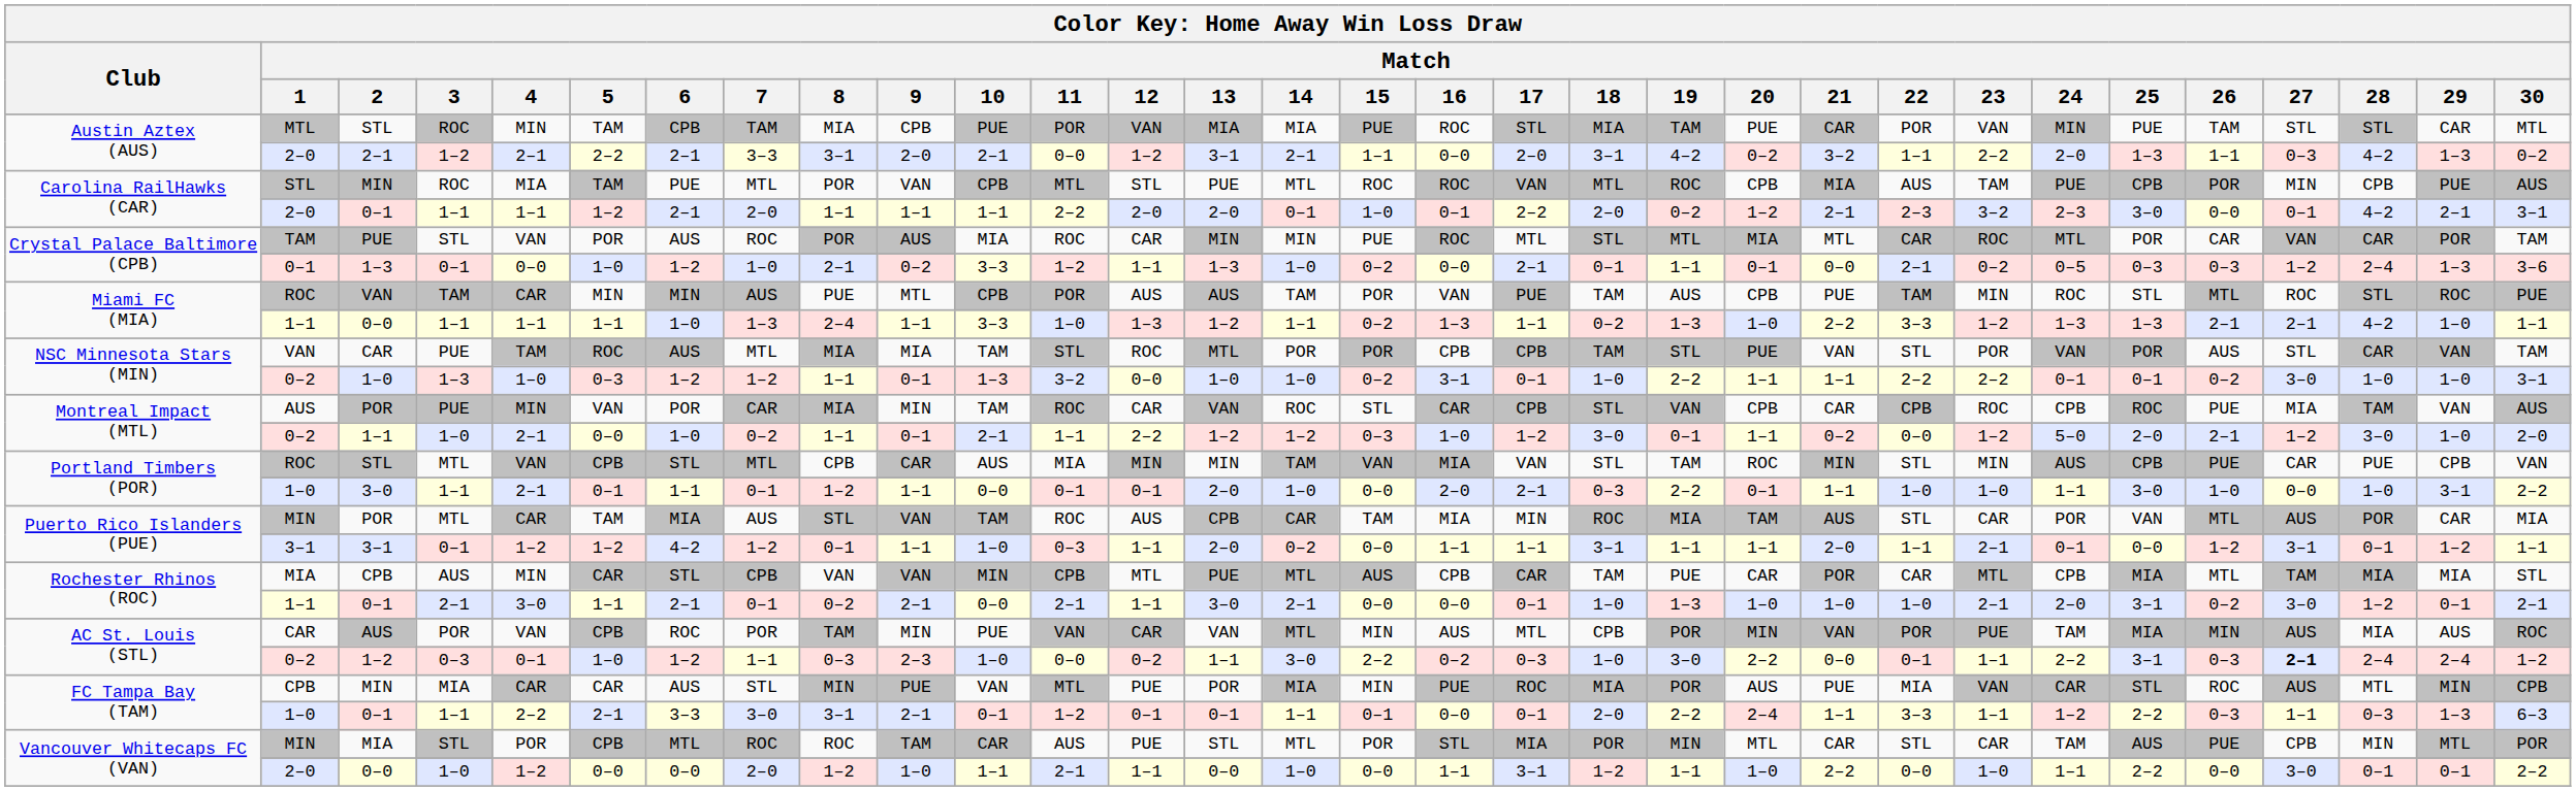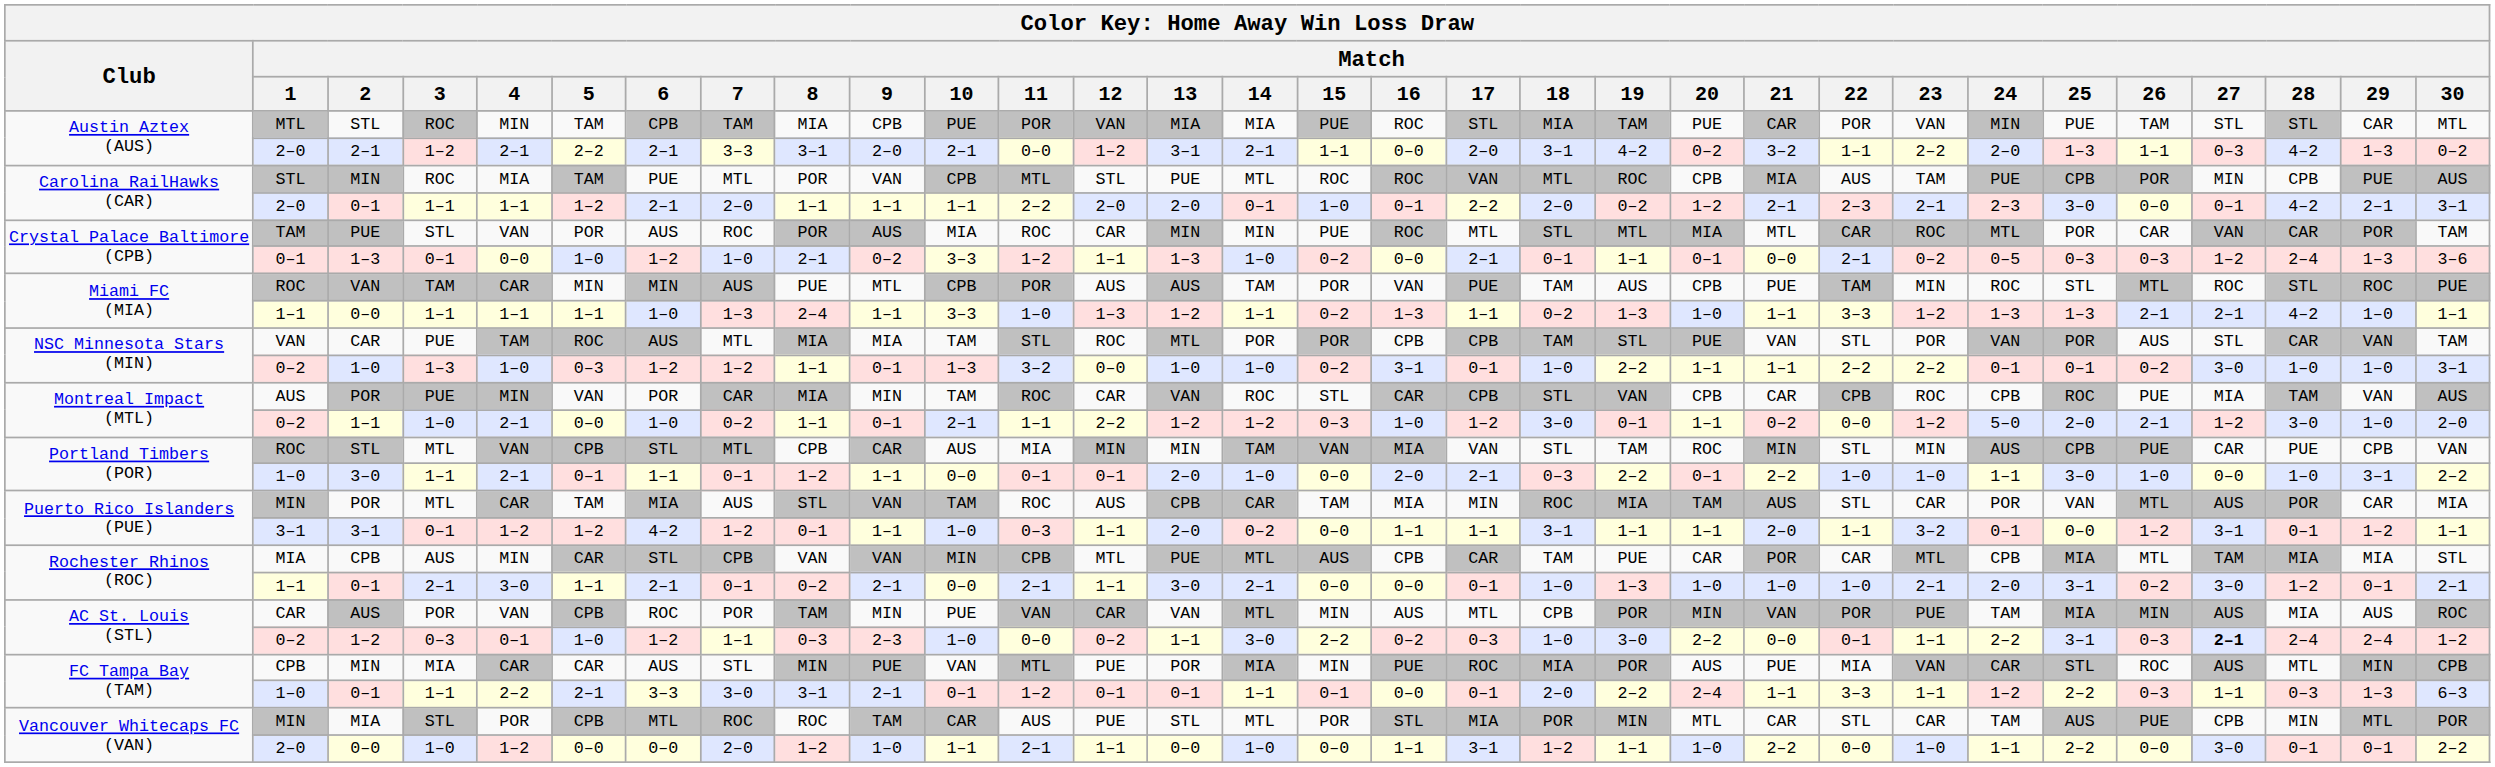row 7 | Match / 23: 3–2 -> 2–1
row 11 | Match / 21: 2–2 -> 1–1
row 17 | Match / 21: 1–1 -> 2–2
row 19 | Match / 23: 2–1 -> 3–2
